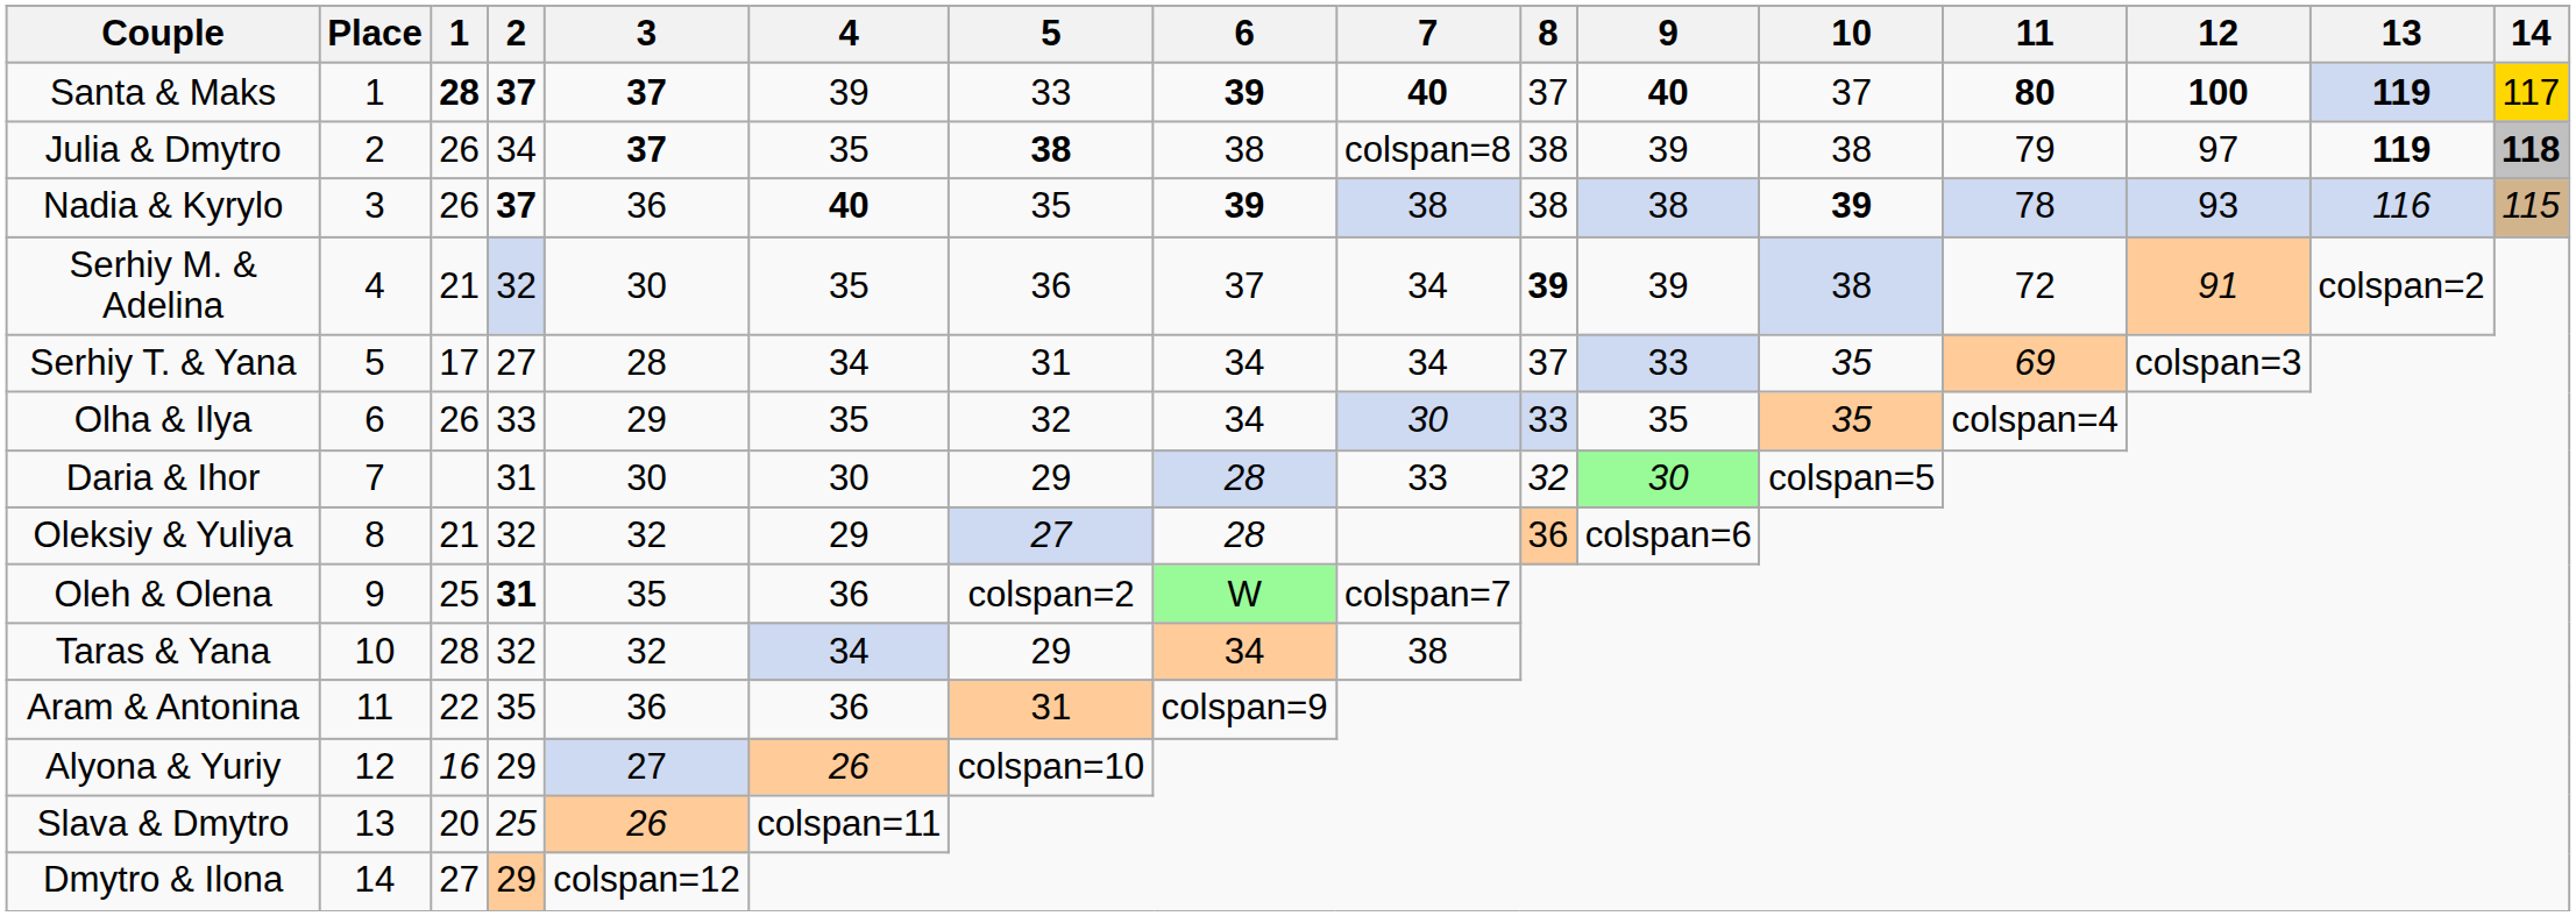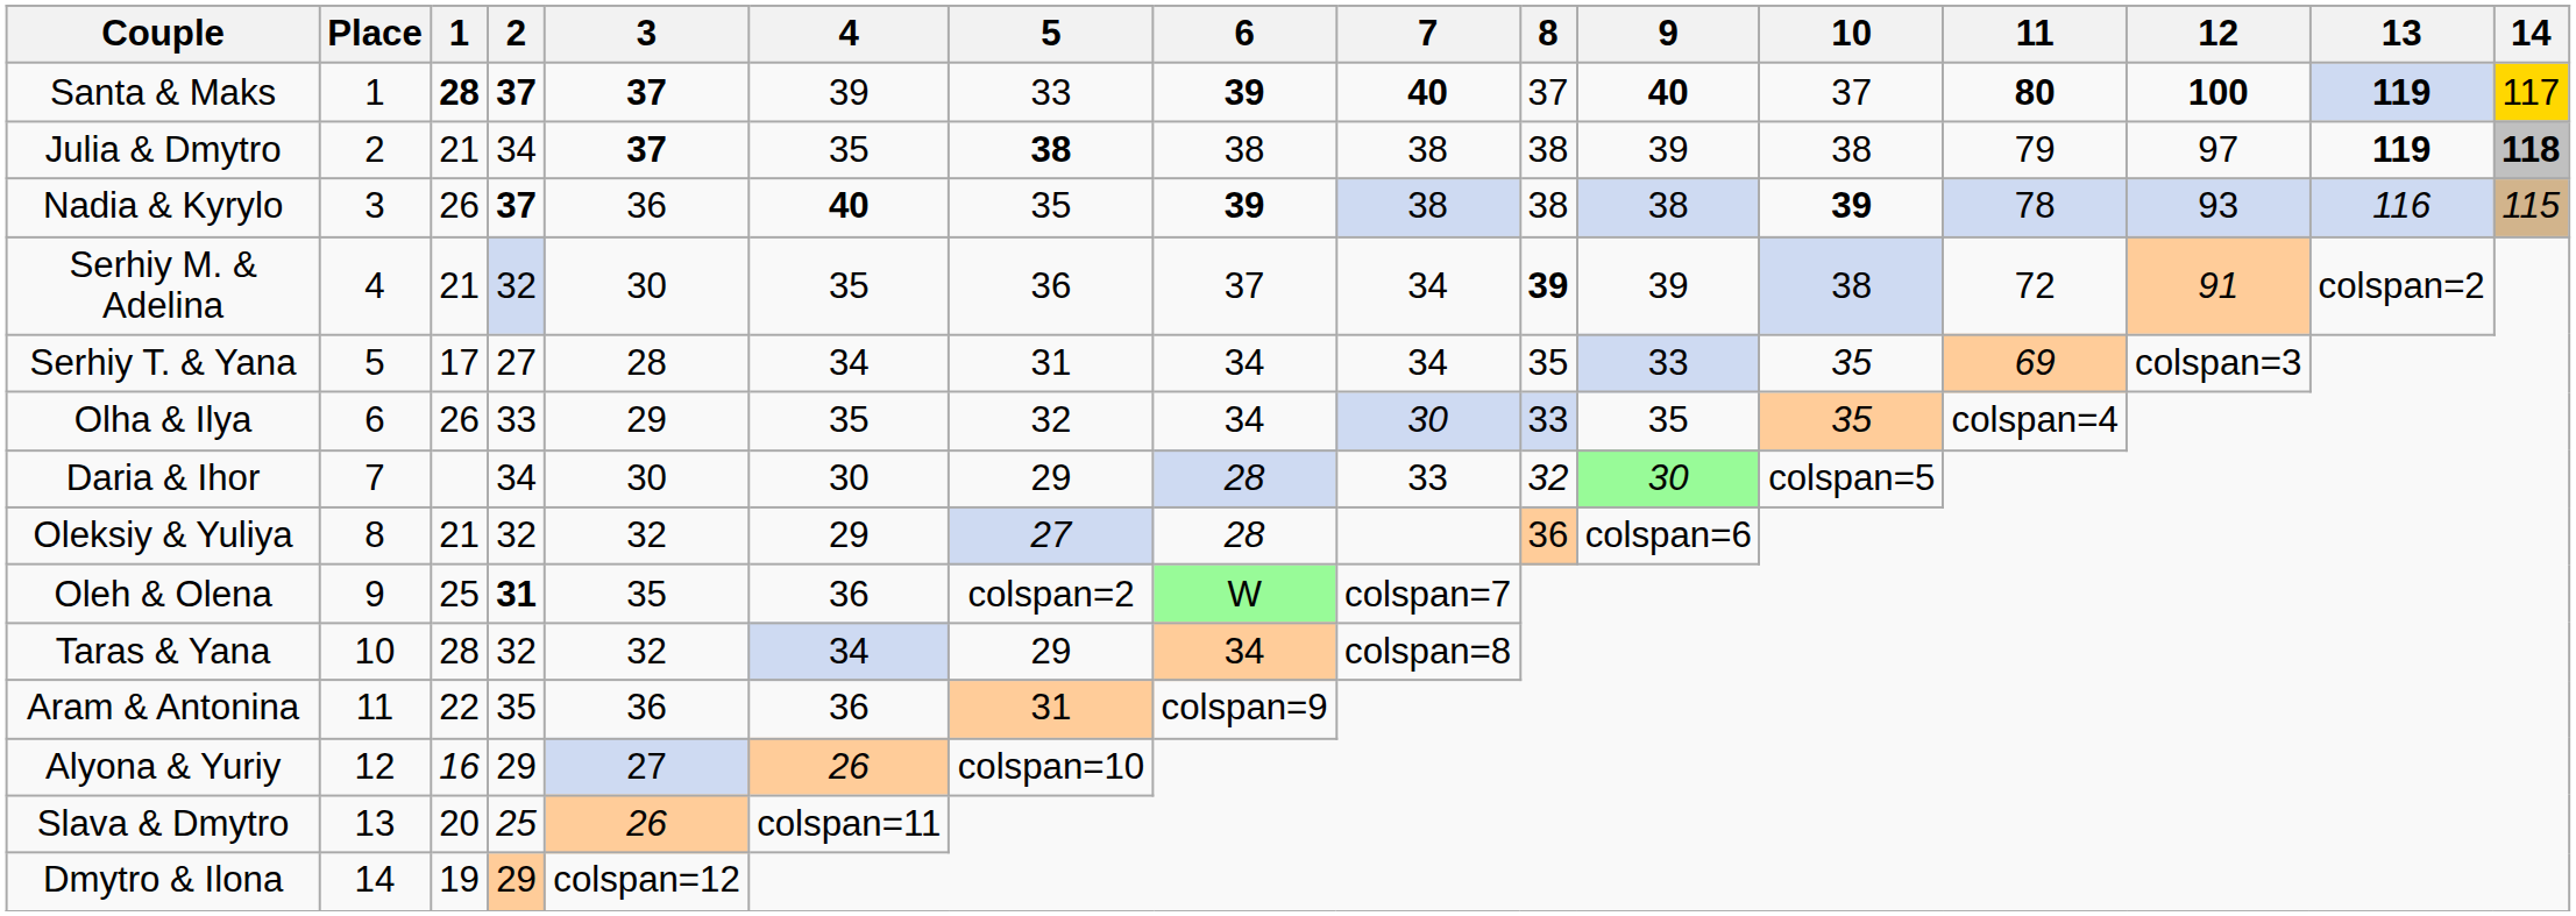Julia & Dmytro | 1: 26 -> 21
Julia & Dmytro | 7: colspan=8 -> 38
Serhiy T. & Yana | 8: 37 -> 35
Daria & Ihor | 2: 31 -> 34
Taras & Yana | 7: 38 -> colspan=8
Dmytro & Ilona | 1: 27 -> 19
